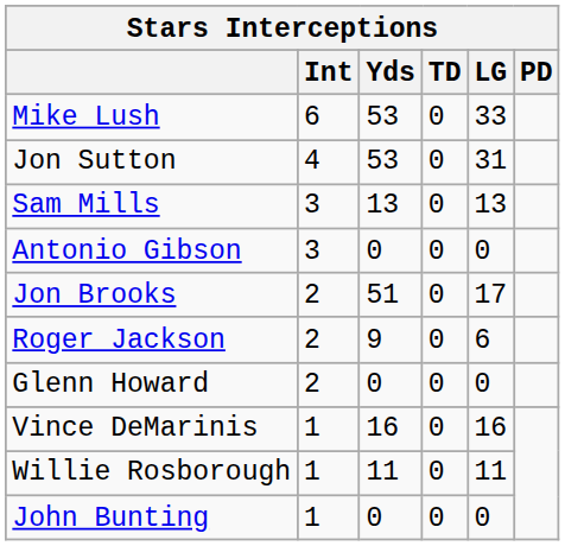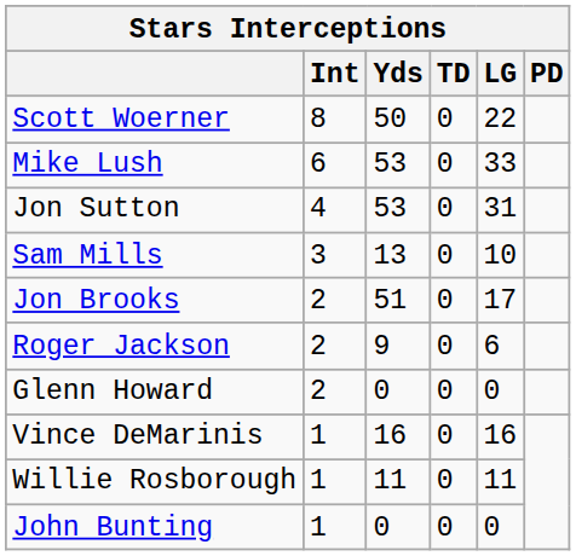+ row: Scott Woerner | 8 | 50 | 0 | 22
Sam Mills | LG: 13 -> 10
- row: Antonio Gibson | 3 | 0 | 0 | 0
